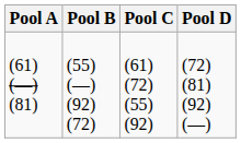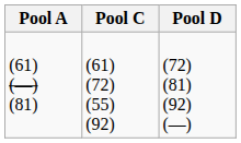- column: Pool B | (55) (—) (92) (72)
